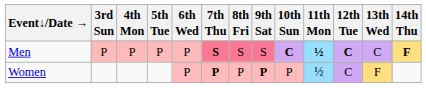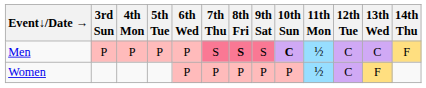Men | 7th Thu: bold -> normal
Men | 8th Fri: normal -> bold
Men | 11th Mon: bold -> normal
Men | 12th Tue: bold -> normal
Men | 14th Thu: bold -> normal
Women | 7th Thu: bold -> normal
Women | 9th Sat: bold -> normal
